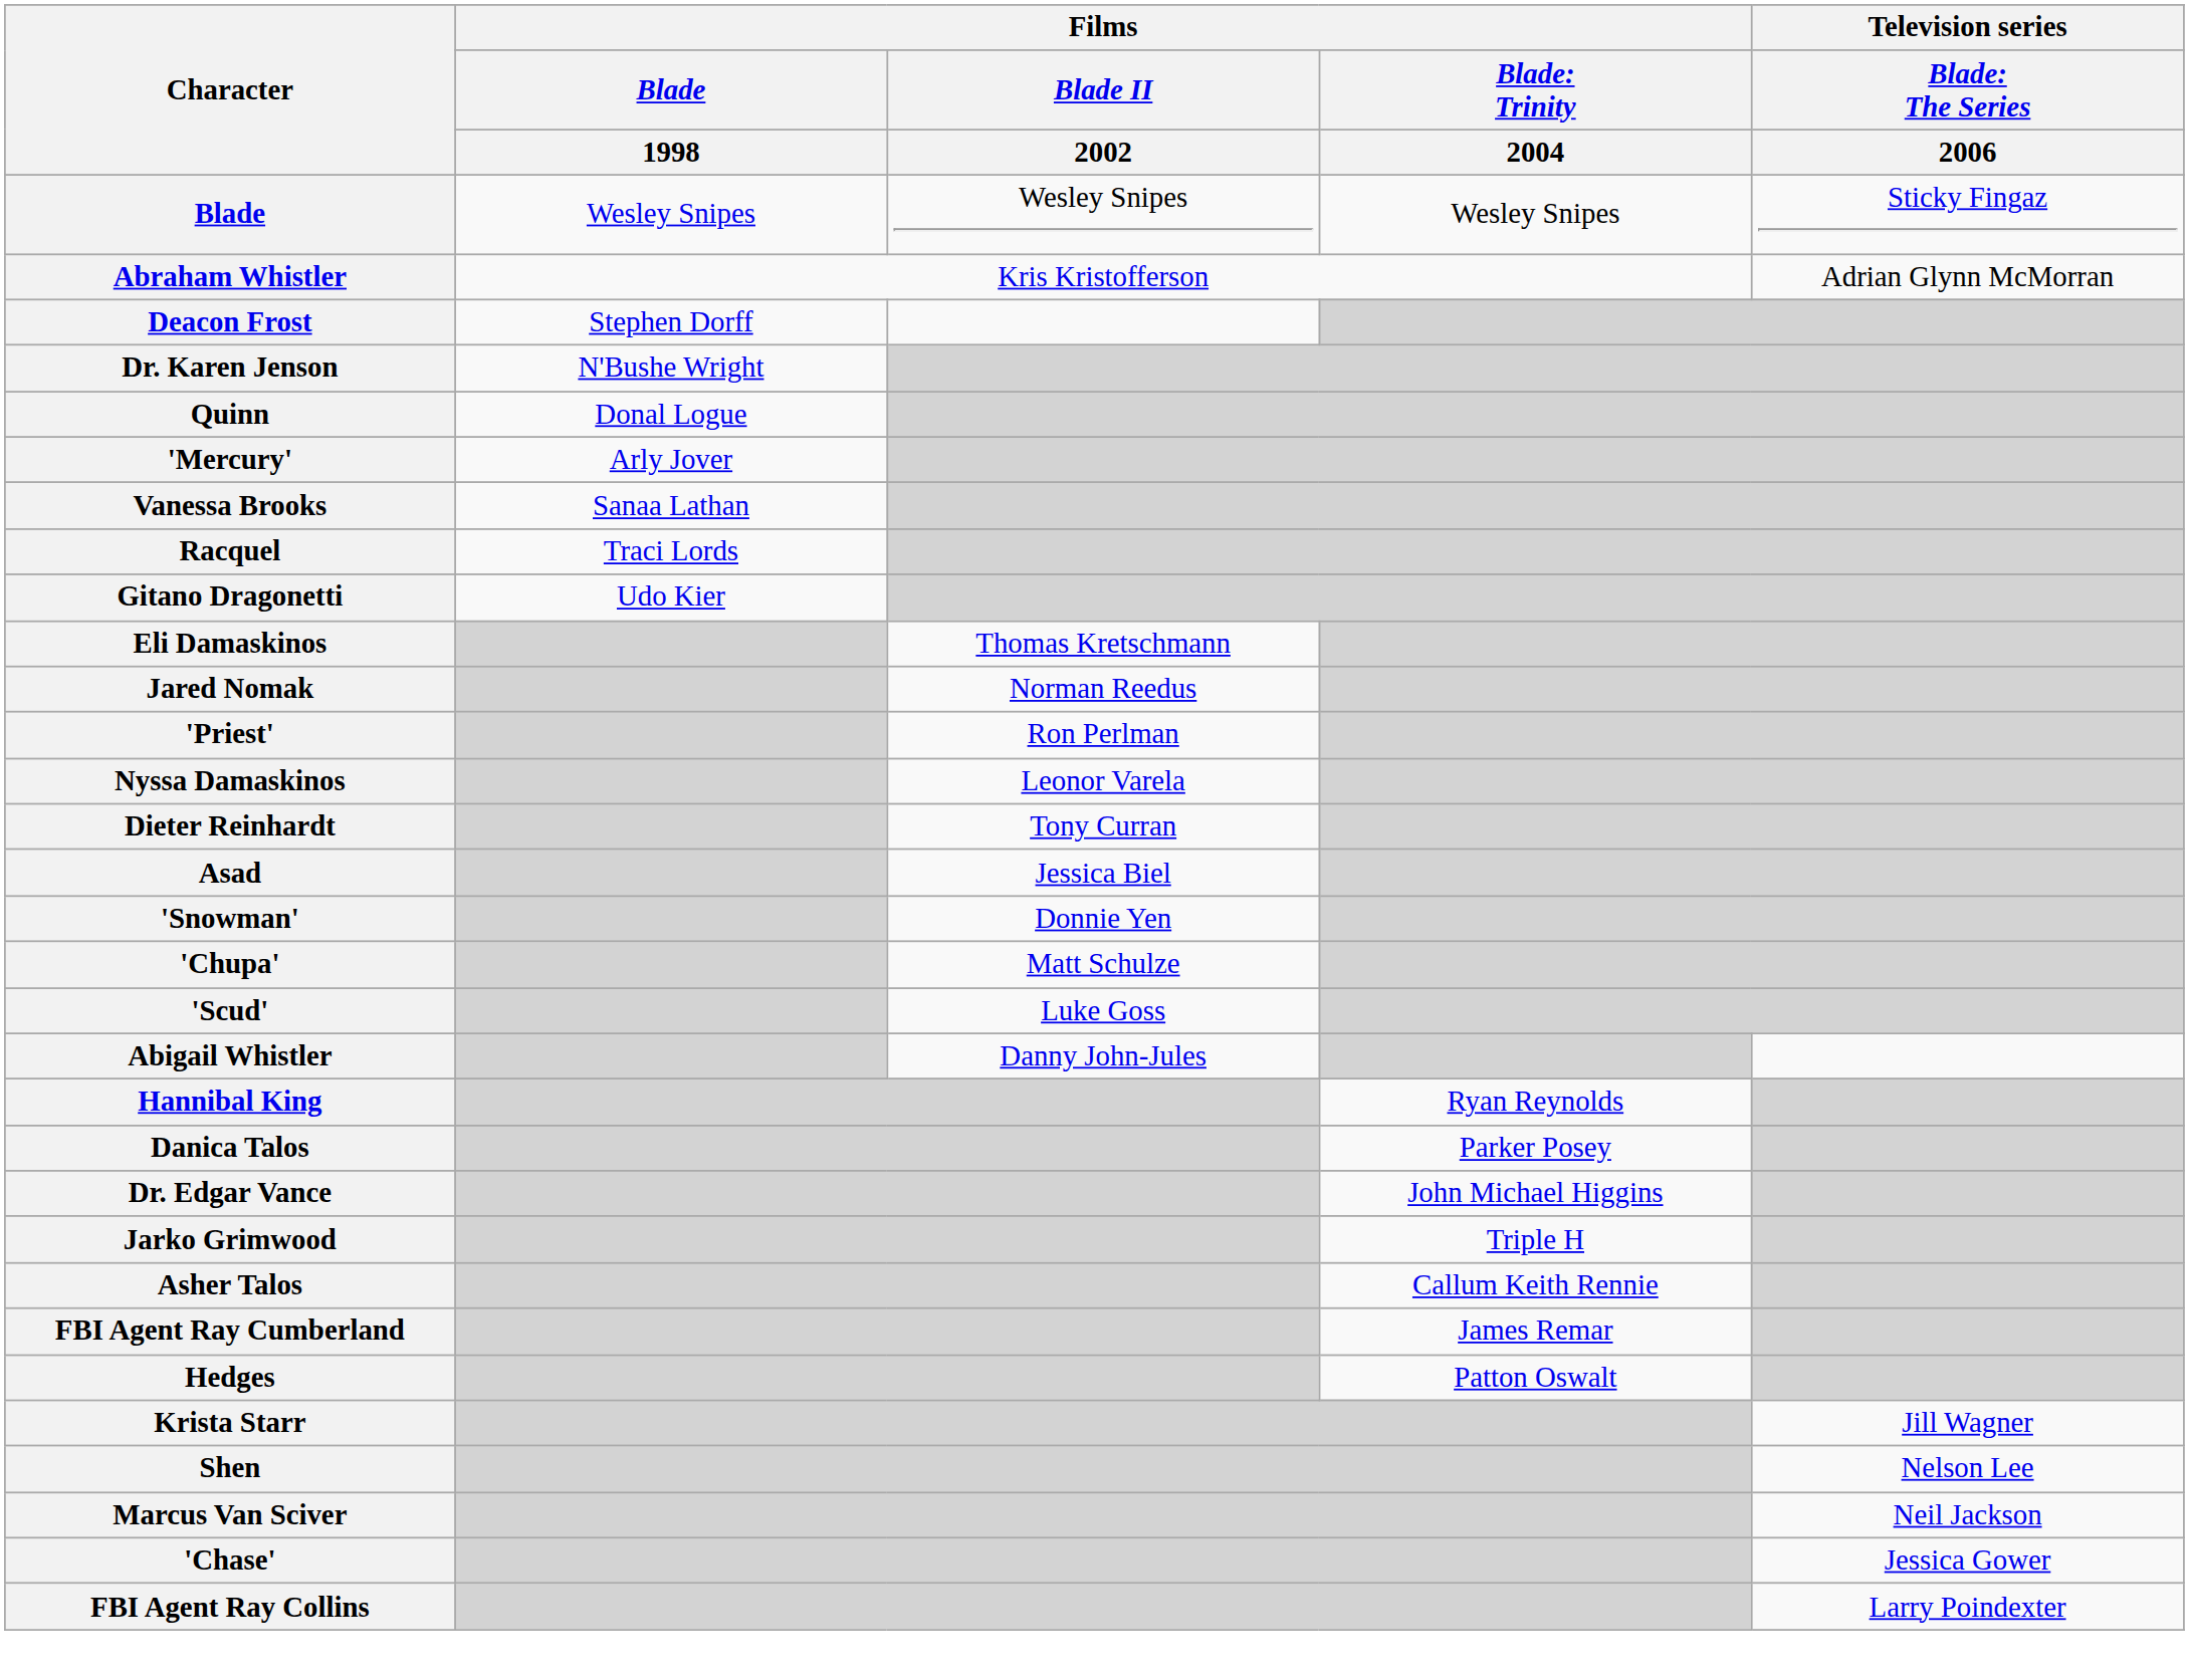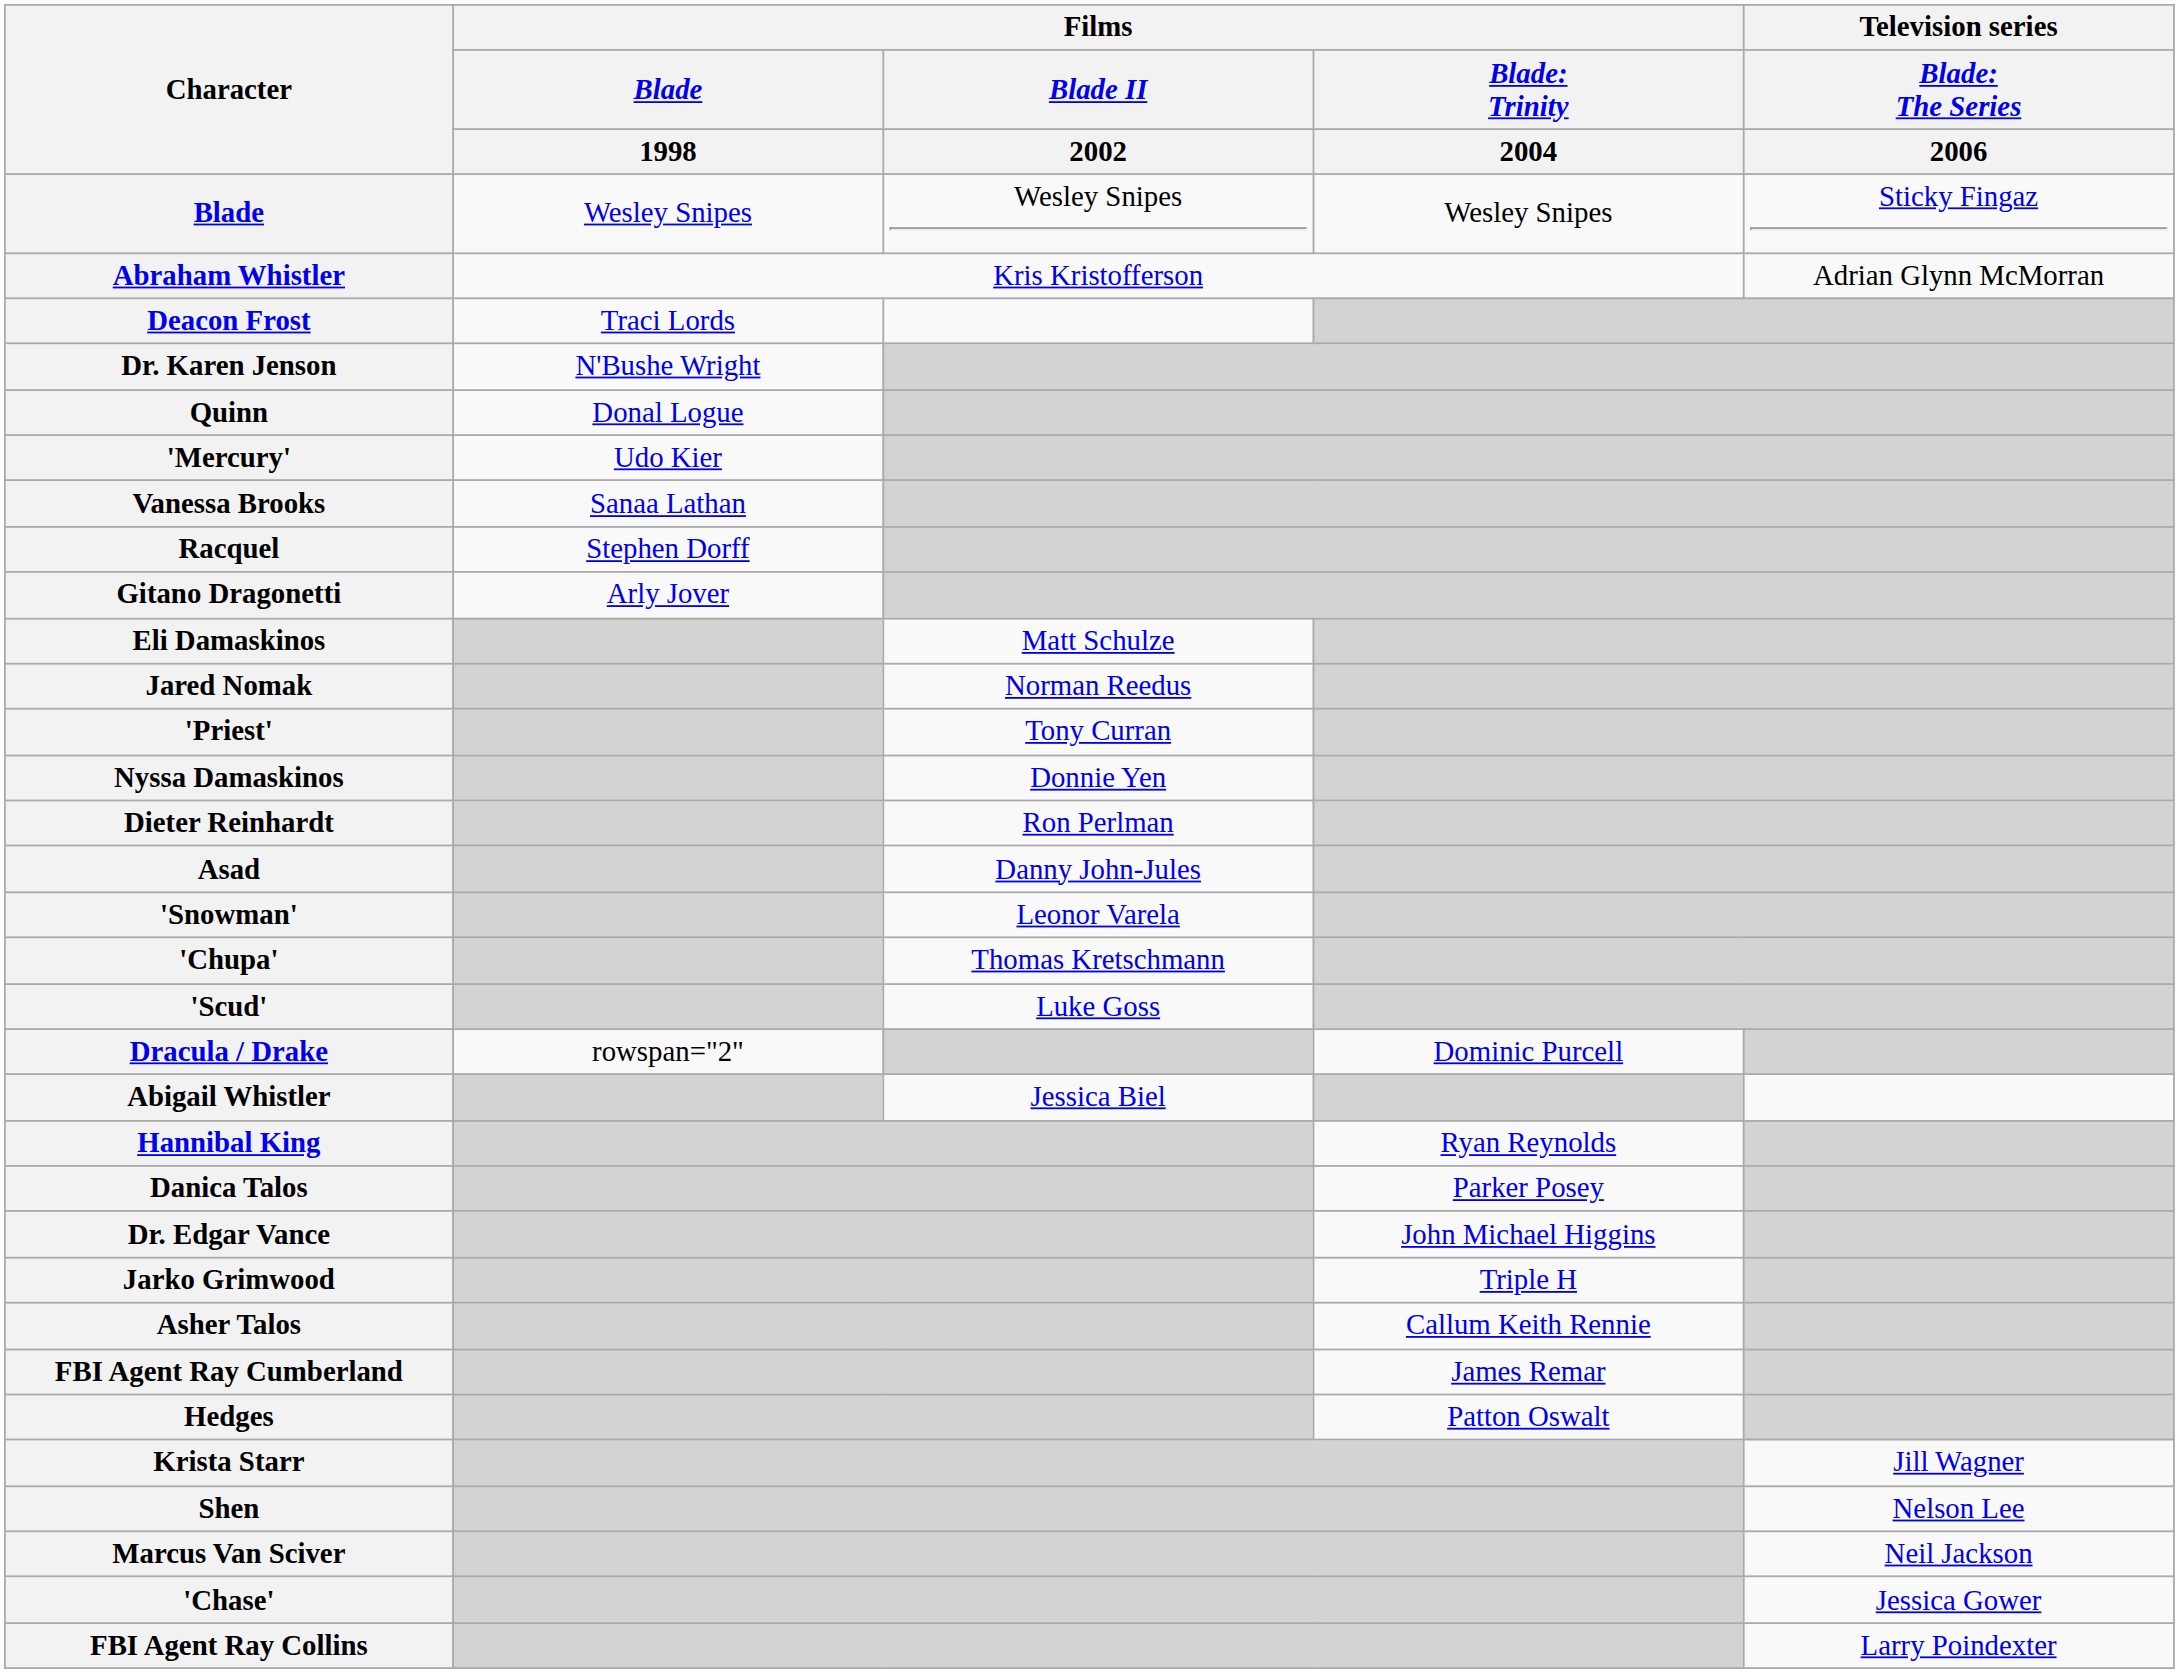Deacon Frost | Films / Blade / 1998: Stephen Dorff -> Traci Lords
'Mercury' | Films / Blade / 1998: Arly Jover -> Udo Kier
Racquel | Films / Blade / 1998: Traci Lords -> Stephen Dorff
Gitano Dragonetti | Films / Blade / 1998: Udo Kier -> Arly Jover
Eli Damaskinos | Films / Blade II / 2002: Thomas Kretschmann -> Matt Schulze
'Priest' | Films / Blade II / 2002: Ron Perlman -> Tony Curran
Nyssa Damaskinos | Films / Blade II / 2002: Leonor Varela -> Donnie Yen
Dieter Reinhardt | Films / Blade II / 2002: Tony Curran -> Ron Perlman
Asad | Films / Blade II / 2002: Jessica Biel -> Danny John-Jules
'Snowman' | Films / Blade II / 2002: Donnie Yen -> Leonor Varela
'Chupa' | Films / Blade II / 2002: Matt Schulze -> Thomas Kretschmann
+ row: Dracula / Drake | rowspan="2" | Dominic Purcell
Abigail Whistler | Films / Blade II / 2002: Danny John-Jules -> Jessica Biel
